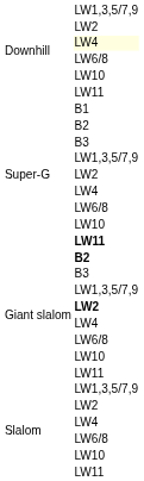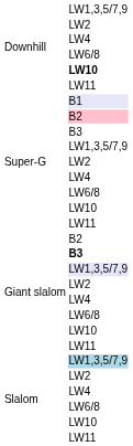Downhill / LW4 | column 2: lightyellow background -> no background
Downhill / LW10 | column 2: normal -> bold
B1 | column 2: no background -> lavender background
Super-G / B2 | column 2: no background -> pink background
Super-G / LW11 | column 2: bold -> normal
Giant slalom / B2 | column 2: bold -> normal
Giant slalom / B3 | column 2: normal -> bold
Giant slalom / LW1,3,5/7,9 | column 2: no background -> lavender background
Giant slalom / LW2 | column 2: bold -> normal
Slalom / LW1,3,5/7,9 | column 2: no background -> lightblue background
